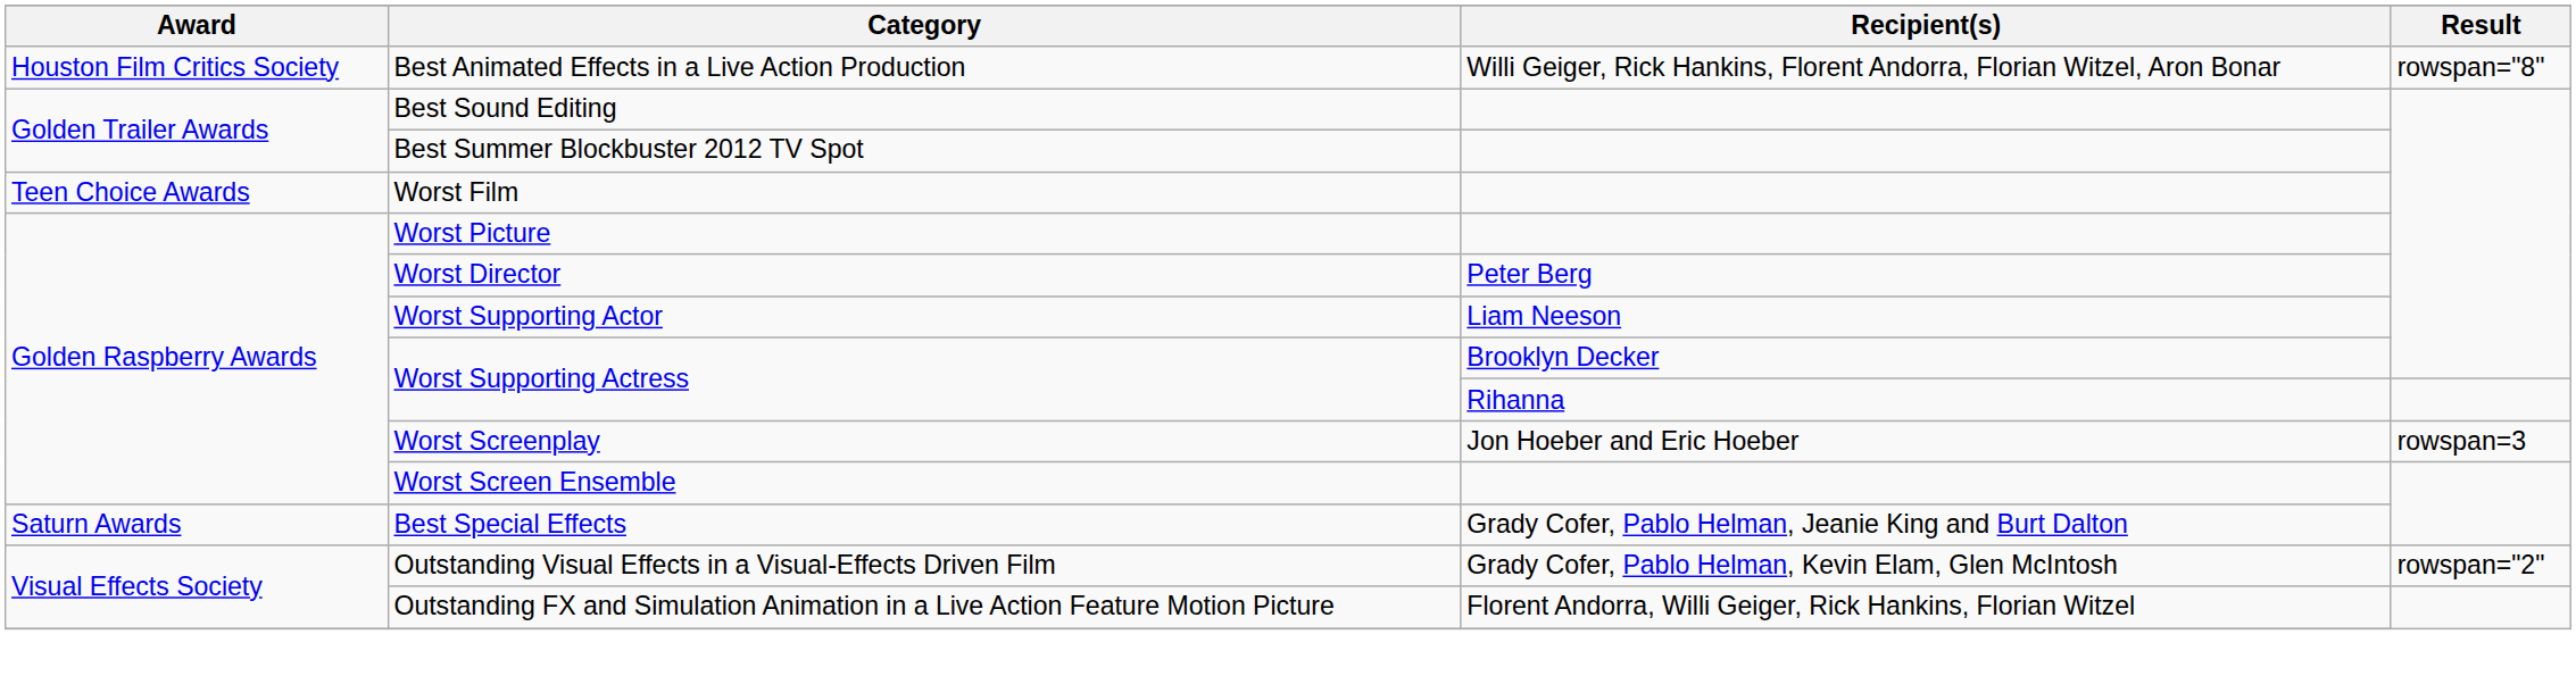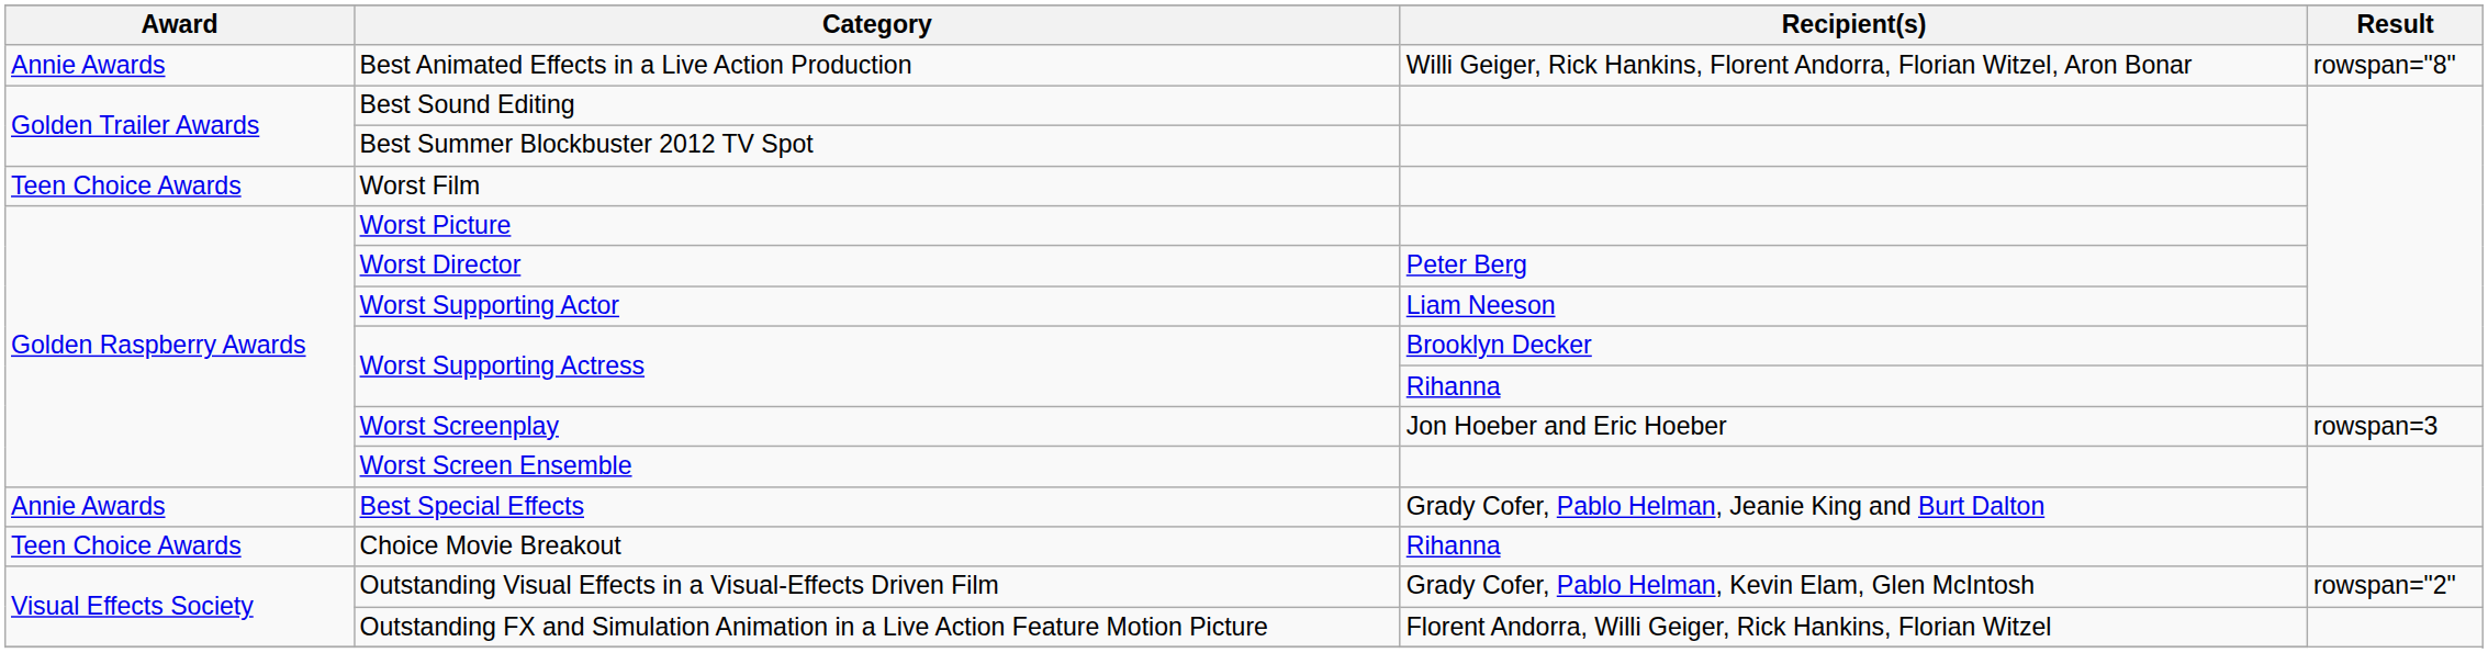Best Animated Effects in a Live Action Production | Award: Houston Film Critics Society -> Annie Awards
Best Special Effects | Award: Saturn Awards -> Annie Awards
+ row: Teen Choice Awards | Choice Movie Breakout | Rihanna
